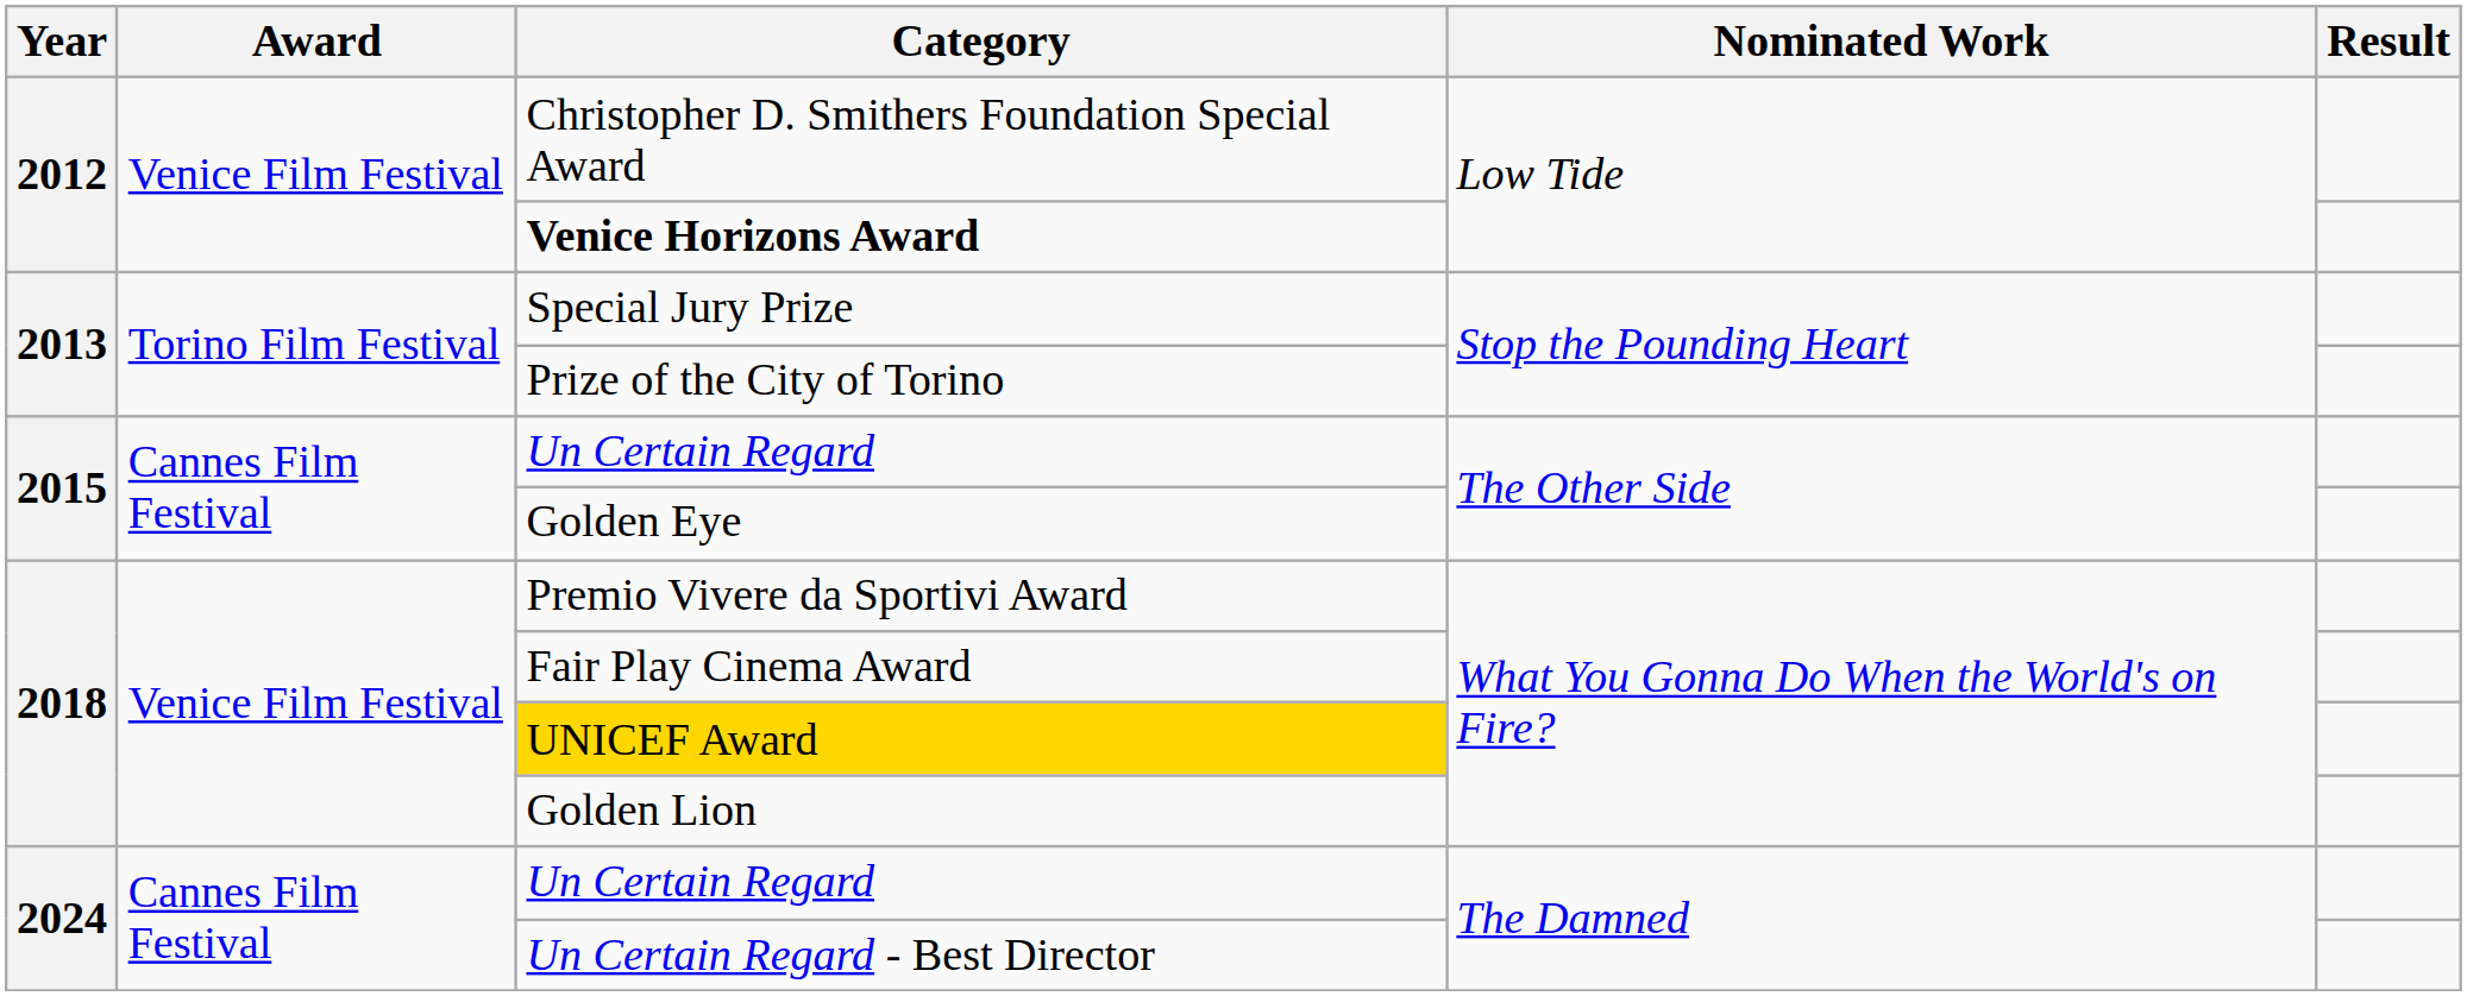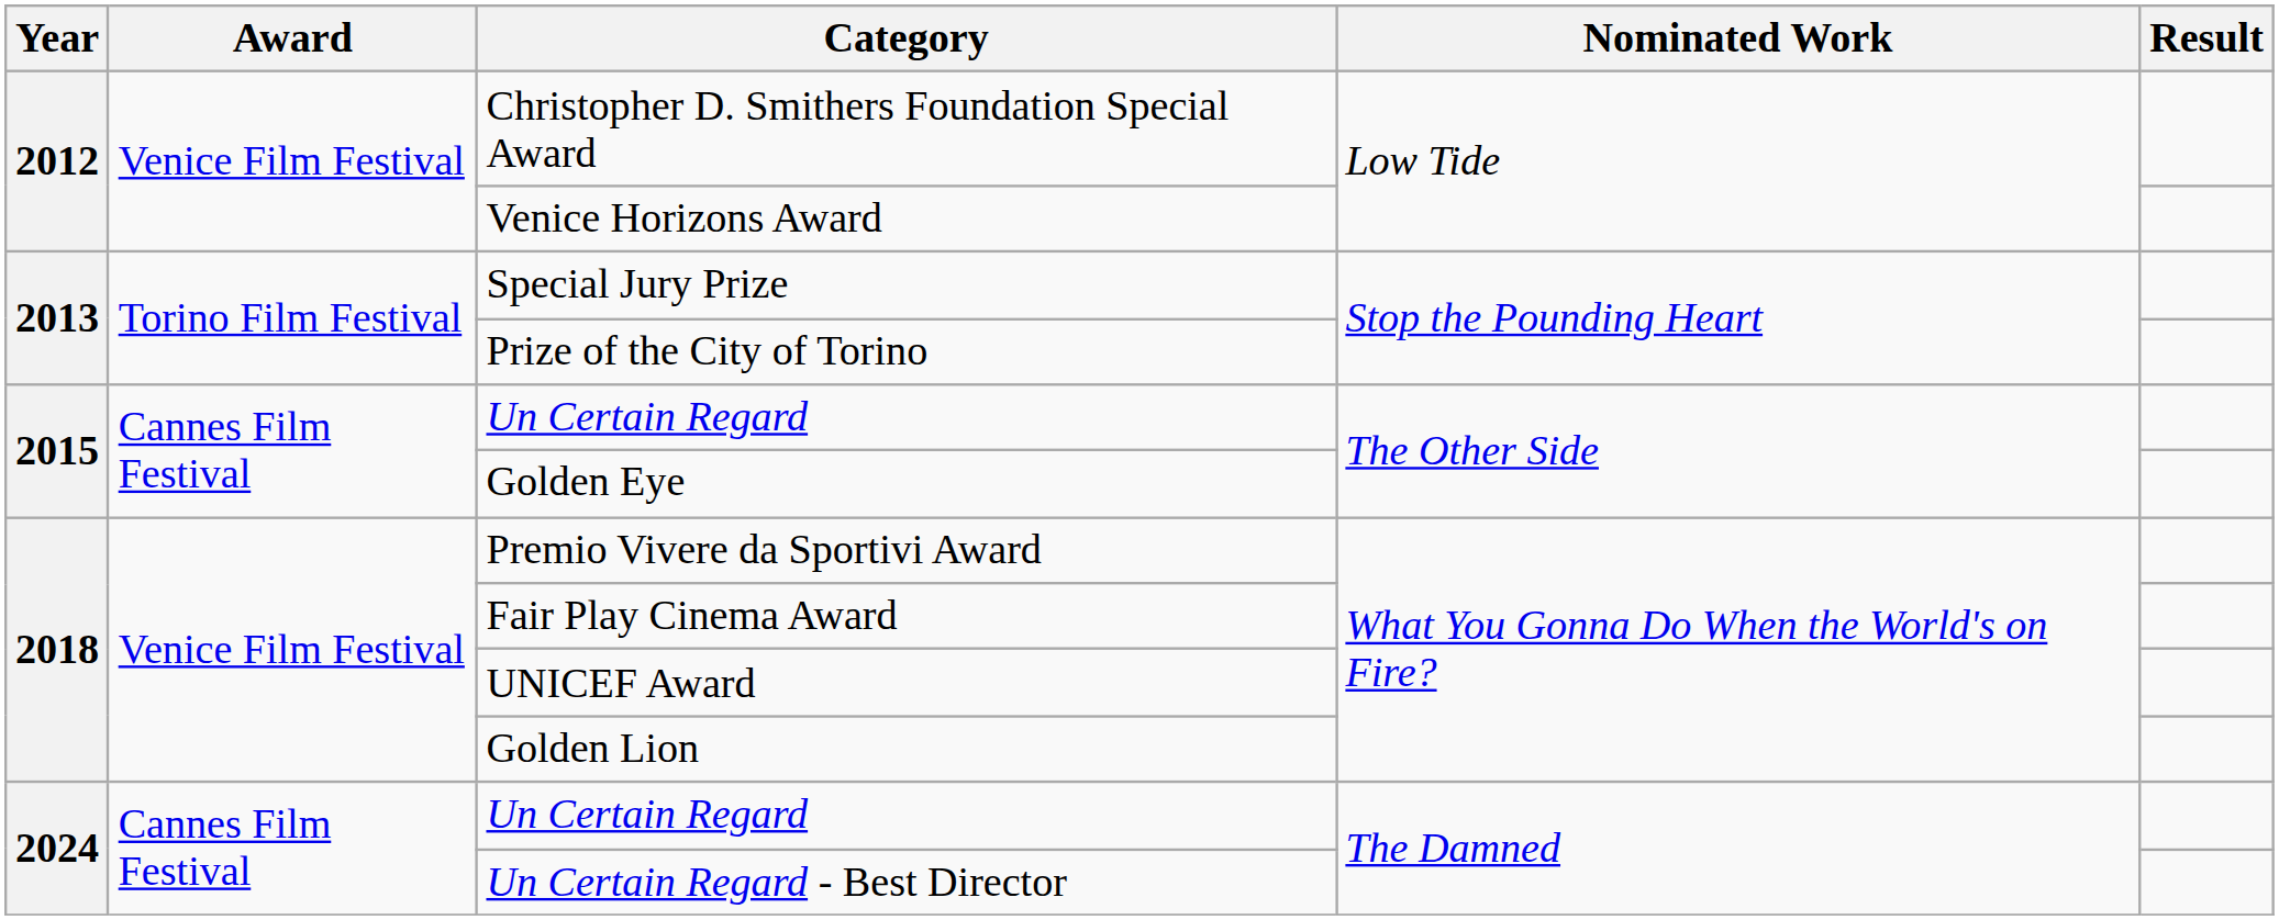Venice Horizons Award | Category: bold -> normal
UNICEF Award | Category: gold background -> no background
